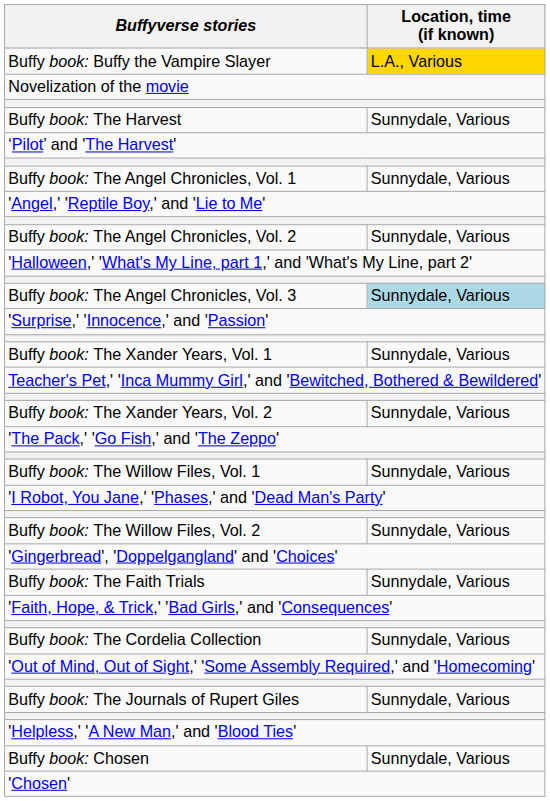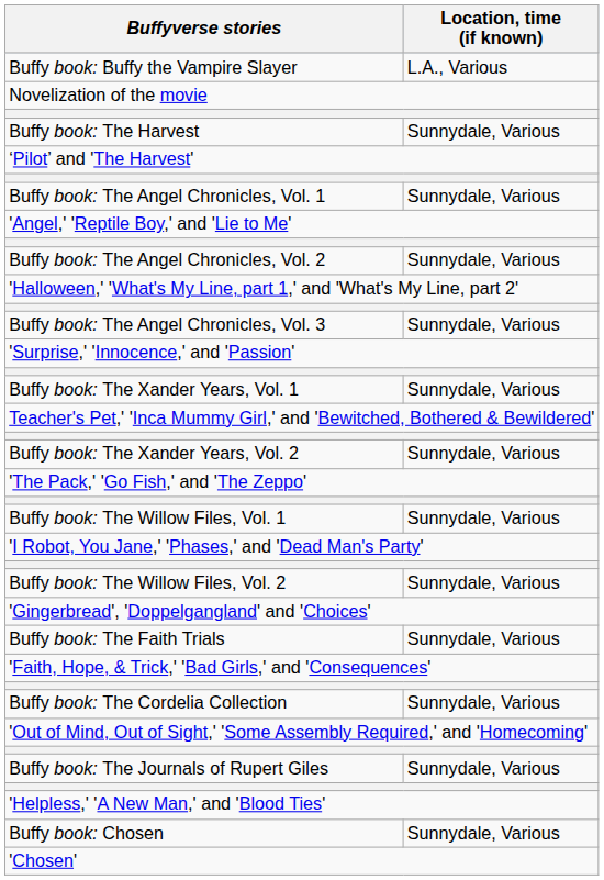Buffy book: Buffy the Vampire Slayer | Location, time (if known): gold background -> no background
Buffy book: The Angel Chronicles, Vol. 3 | Location, time (if known): lightblue background -> no background
